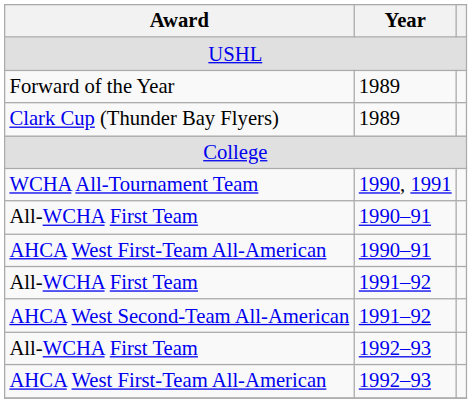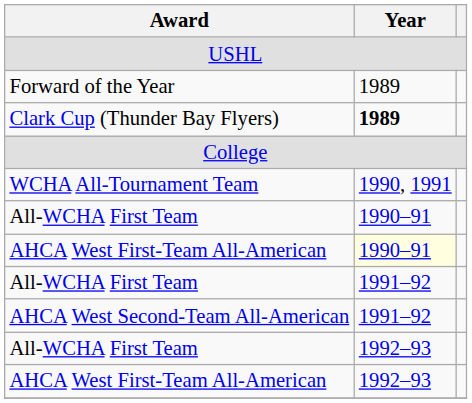Clark Cup (Thunder Bay Flyers) | Year: normal -> bold
AHCA West First-Team All-American / 1990–91 | Year: no background -> lightyellow background
